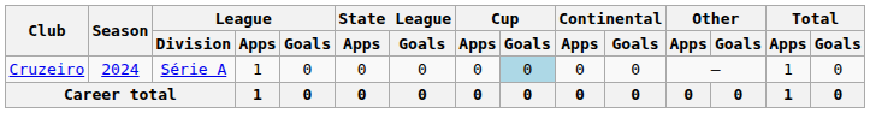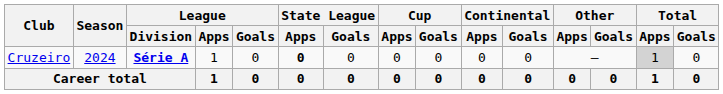Cruzeiro | League / Division: normal -> bold
Cruzeiro | State League / Apps: normal -> bold
Cruzeiro | Cup / Goals: lightblue background -> no background
Cruzeiro | Total / Apps: no background -> lightgrey background
